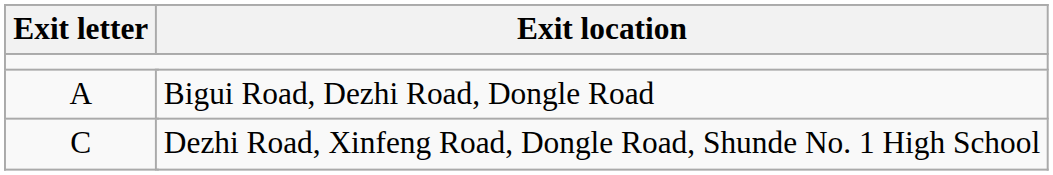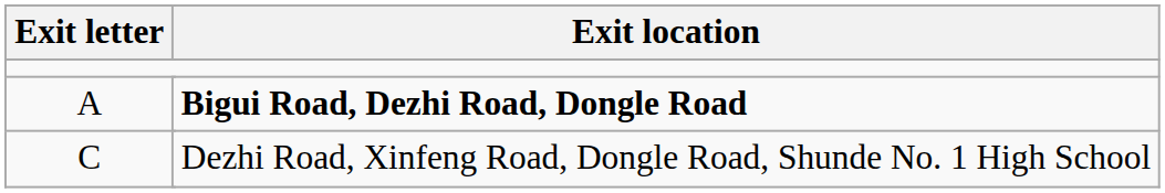Bigui Road, Dezhi Road, Dongle Road | Exit location: normal -> bold
